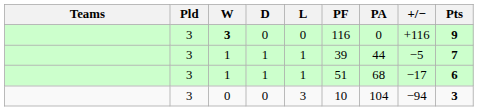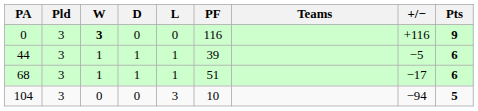columns swapped: Teams <-> PA
row 3 | Pts: 7 -> 6
row 5 | Pts: 3 -> 5
